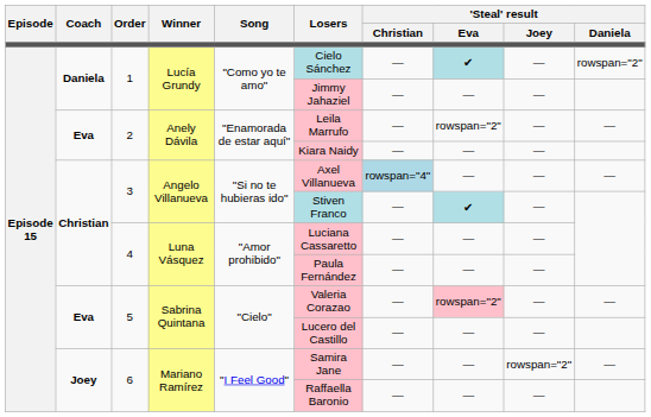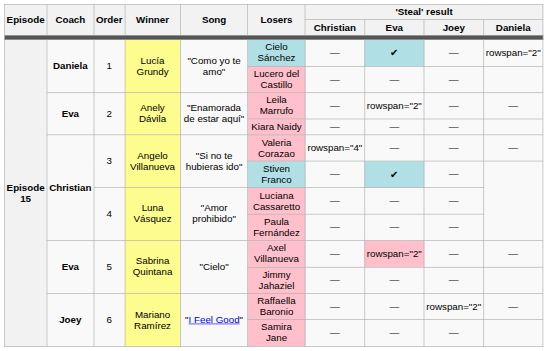row 5 | Losers: Jimmy Jahaziel -> Lucero del Castillo
row 8 | Losers: Axel Villanueva -> Valeria Corazao
row 8 | 'Steal' result / Christian: lightblue background -> no background
row 12 | Losers: Valeria Corazao -> Axel Villanueva
row 13 | Losers: Lucero del Castillo -> Jimmy Jahaziel
row 14 | Losers: Samira Jane -> Raffaella Baronio
row 15 | Losers: Raffaella Baronio -> Samira Jane
